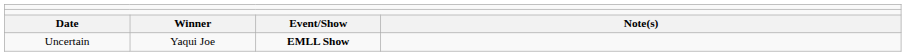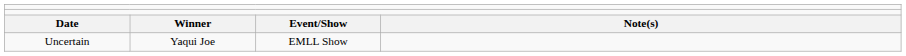Uncertain | column 3: bold -> normal
